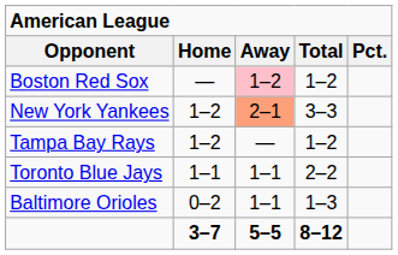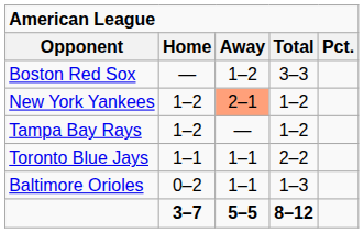Boston Red Sox | Away: pink background -> no background
Boston Red Sox | Total: 1–2 -> 3–3
New York Yankees | Total: 3–3 -> 1–2
